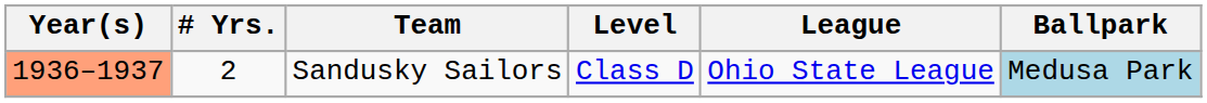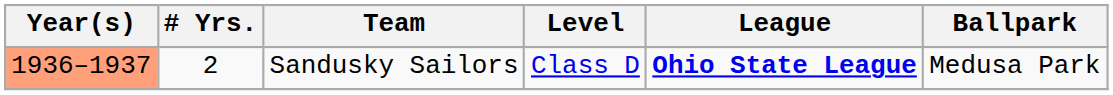Sandusky Sailors | League: normal -> bold
Sandusky Sailors | Ballpark: lightblue background -> no background
